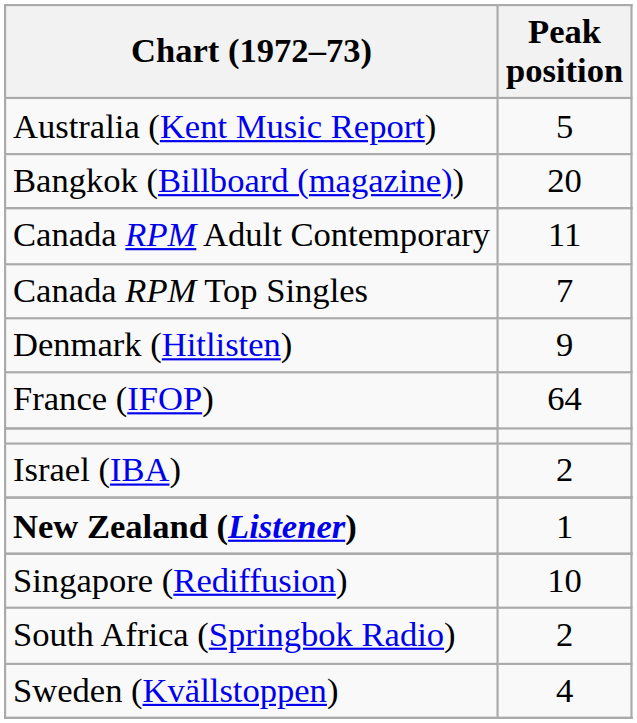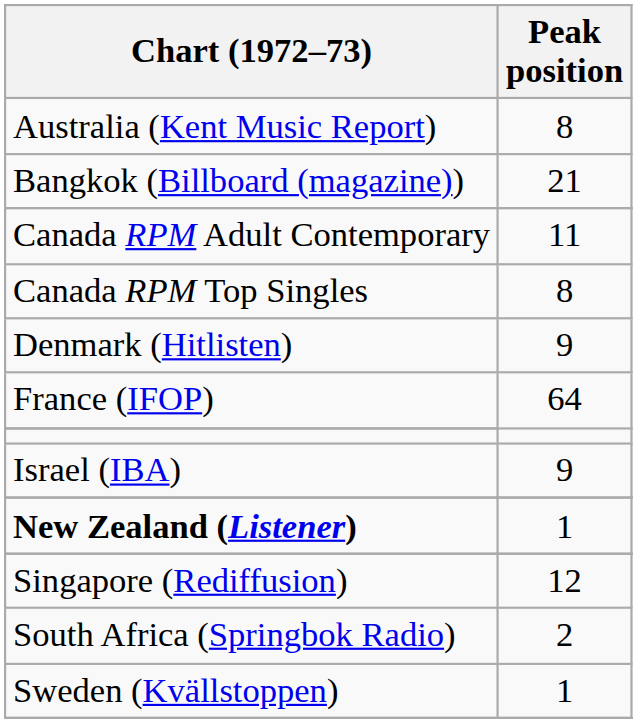row 2 | Peak position: 5 -> 8
row 3 | Peak position: 20 -> 21
row 5 | Peak position: 7 -> 8
row 9 | Peak position: 2 -> 9
row 11 | Peak position: 10 -> 12
row 13 | Peak position: 4 -> 1
